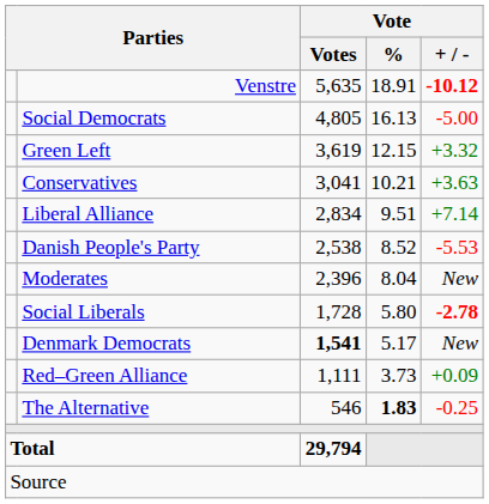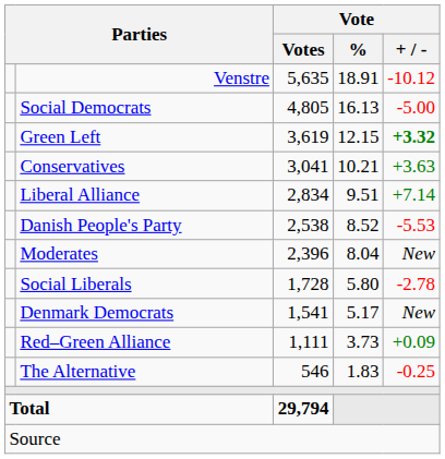Venstre | Vote / + / -: bold -> normal
Green Left | Vote / + / -: normal -> bold
Social Liberals | Vote / + / -: bold -> normal
Denmark Democrats | Vote / Votes: bold -> normal
The Alternative | Vote / %: bold -> normal
